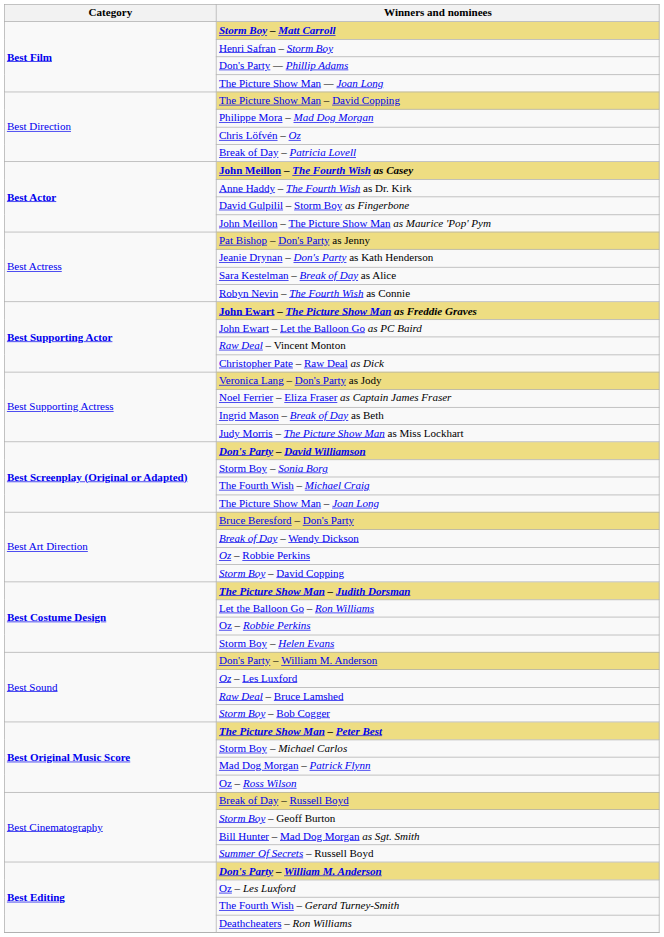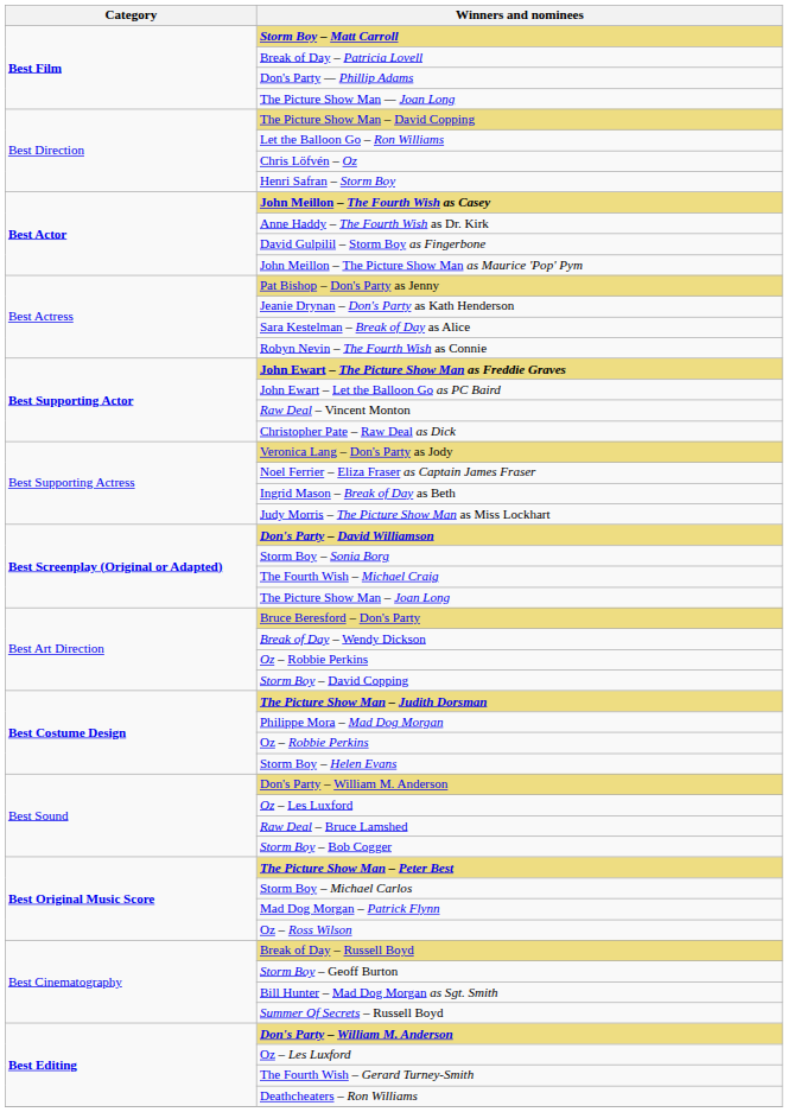row 3 | Winners and nominees: Henri Safran – Storm Boy -> Break of Day – Patricia Lovell
row 7 | Winners and nominees: Philippe Mora – Mad Dog Morgan -> Let the Balloon Go – Ron Williams
row 9 | Winners and nominees: Break of Day – Patricia Lovell -> Henri Safran – Storm Boy
row 35 | Winners and nominees: Let the Balloon Go – Ron Williams -> Philippe Mora – Mad Dog Morgan
